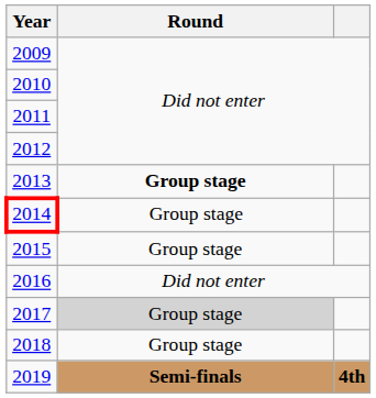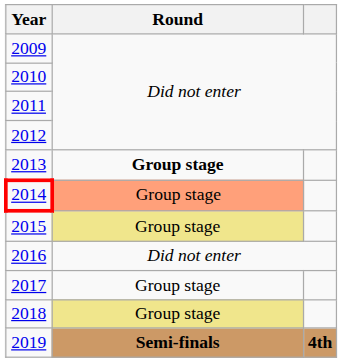2014 | Round: no background -> lightsalmon background
2015 | Round: no background -> khaki background
2017 | Round: lightgrey background -> no background
2018 | Round: no background -> khaki background
